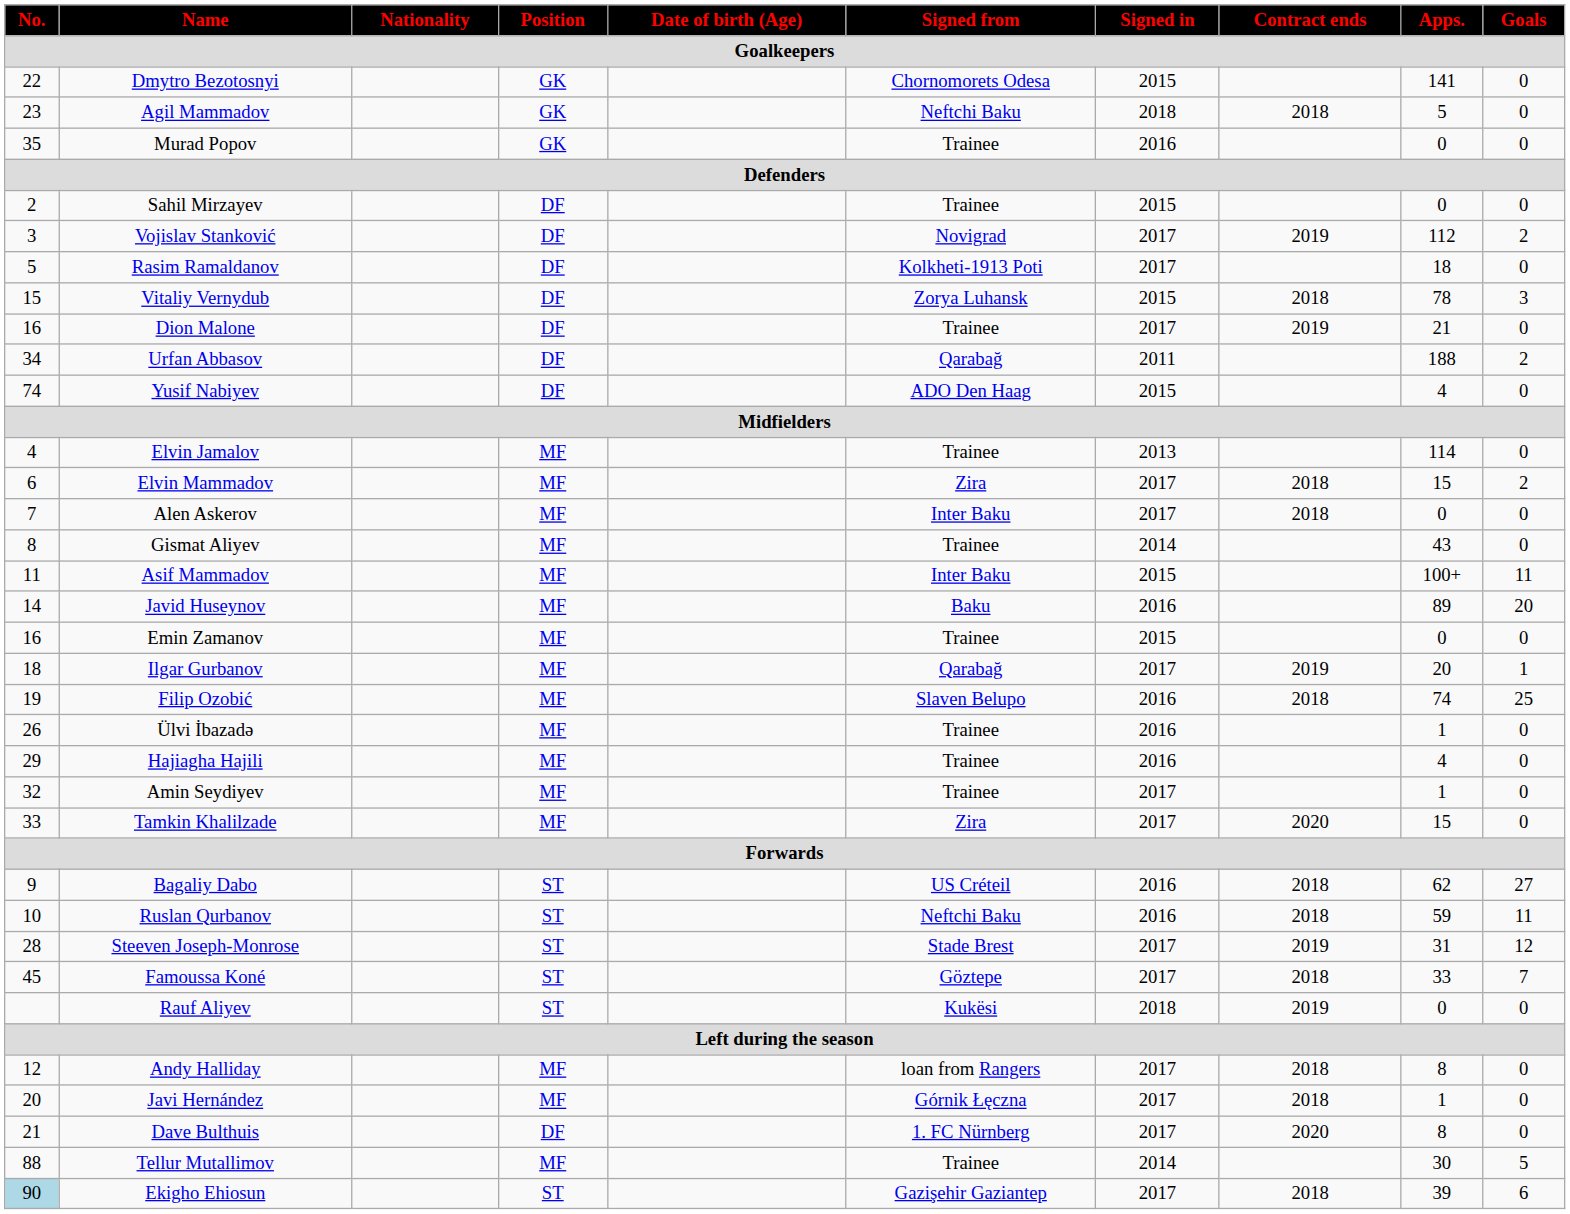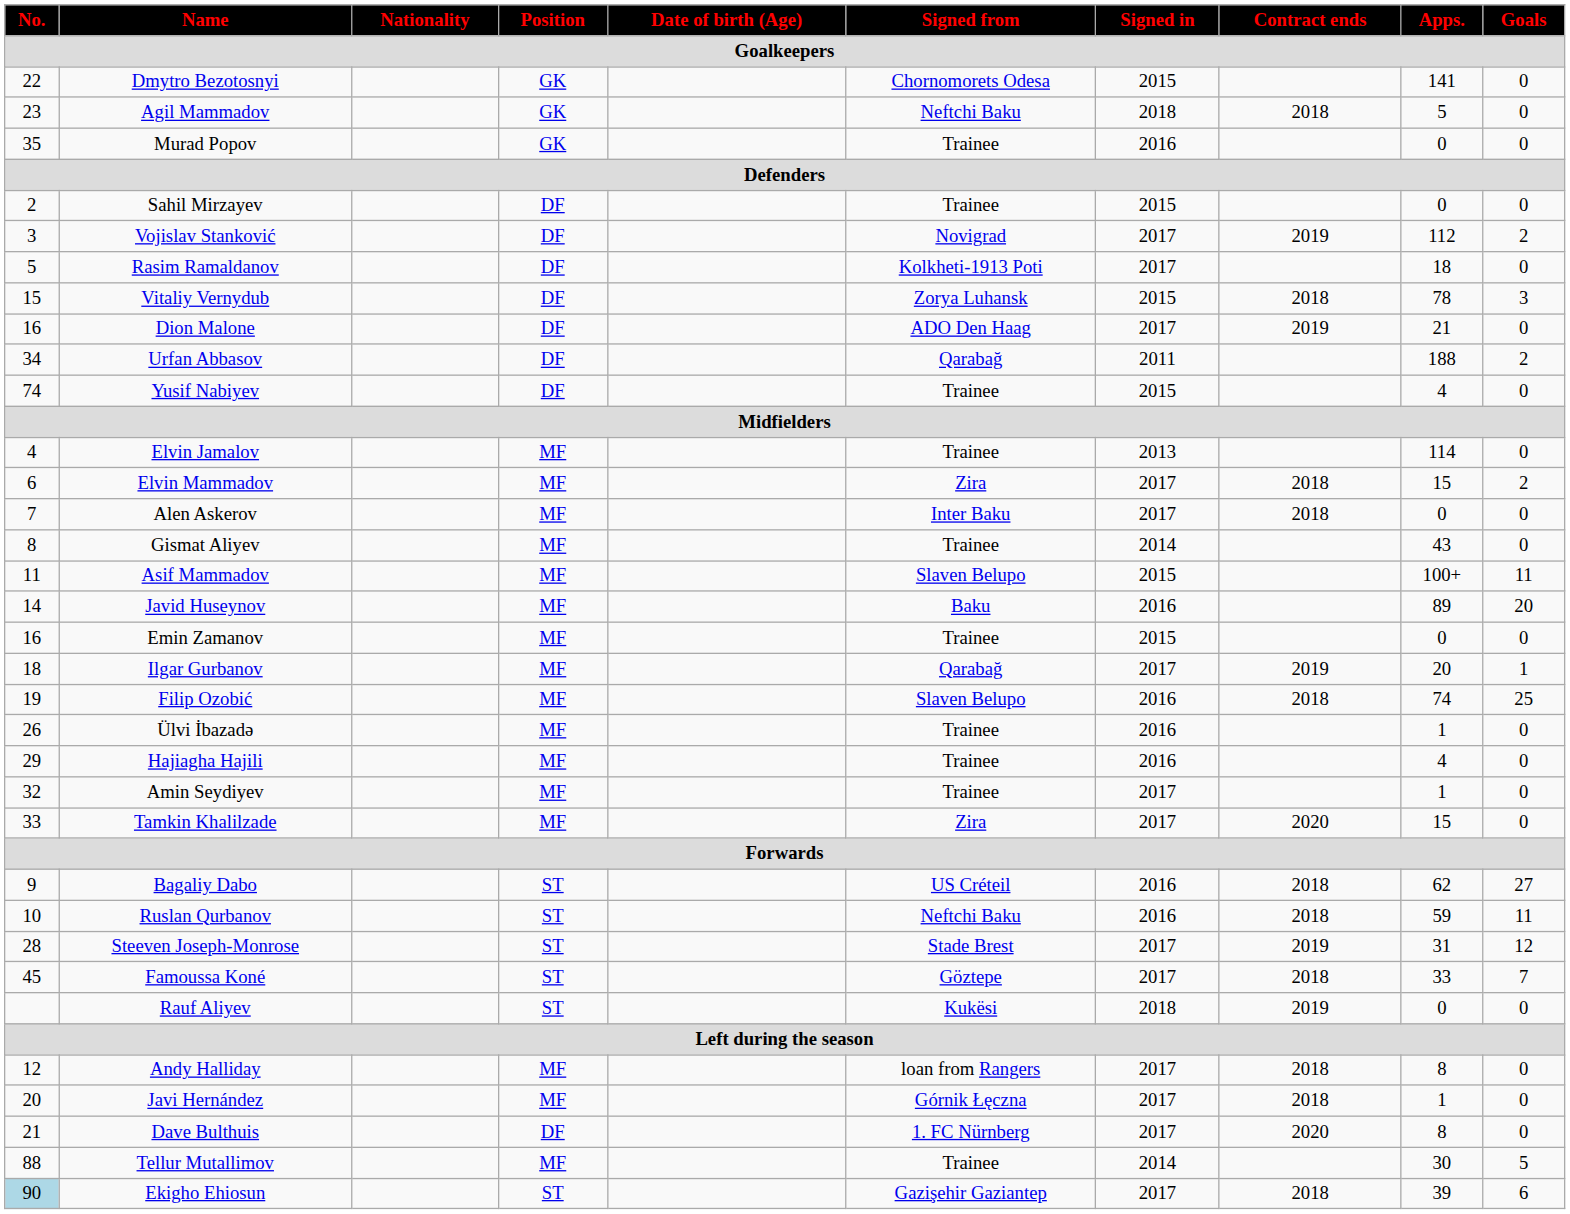Dion Malone | Signed from: Trainee -> ADO Den Haag
Yusif Nabiyev | Signed from: ADO Den Haag -> Trainee
Asif Mammadov | Signed from: Inter Baku -> Slaven Belupo
